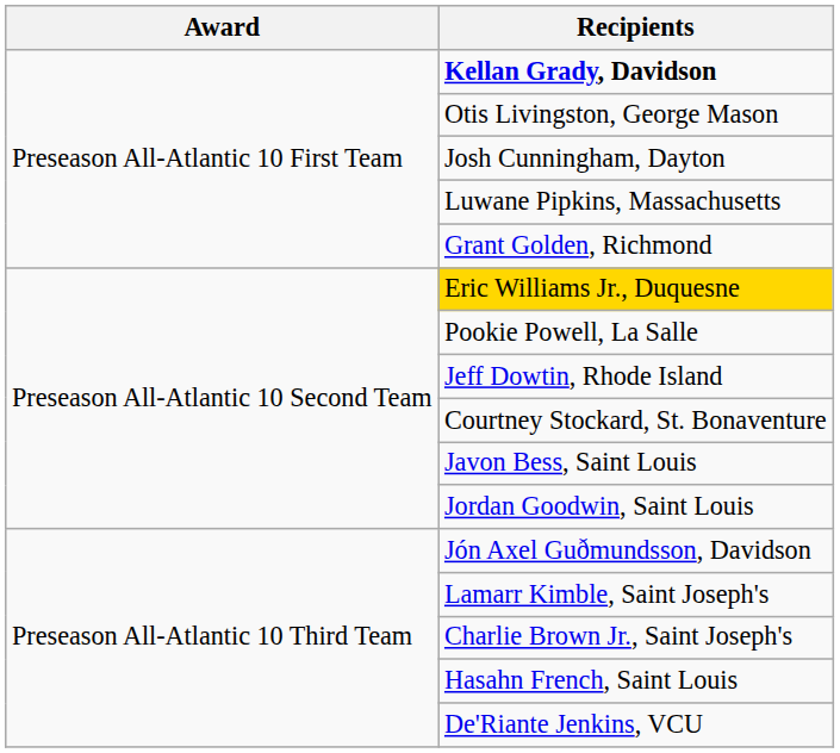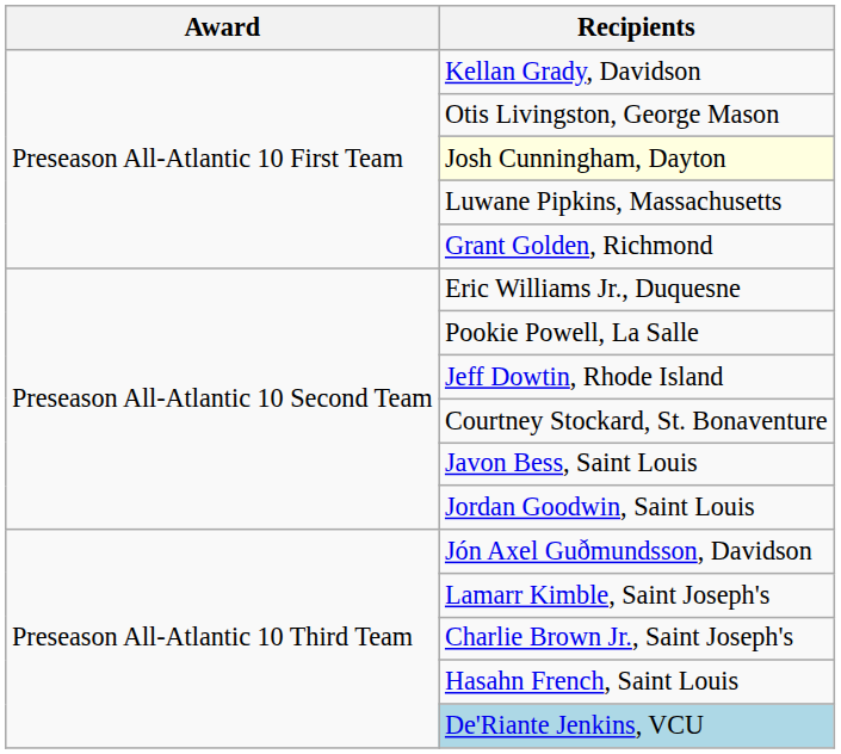row 2 | Recipients: bold -> normal
row 4 | Recipients: no background -> lightyellow background
row 7 | Recipients: gold background -> no background
row 17 | Recipients: no background -> lightblue background
